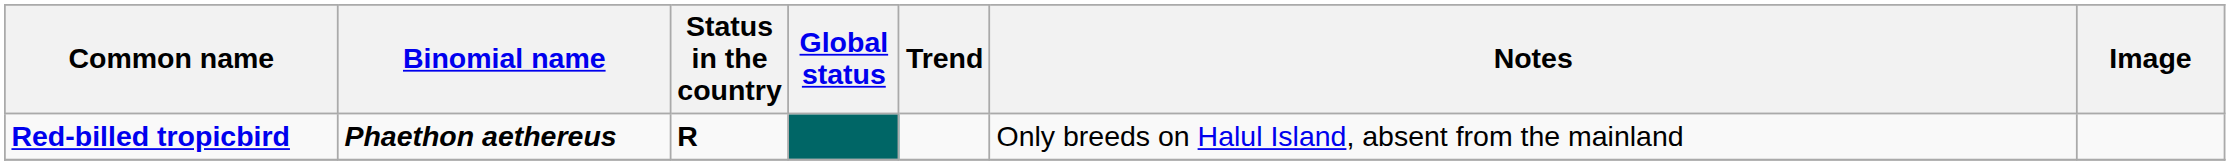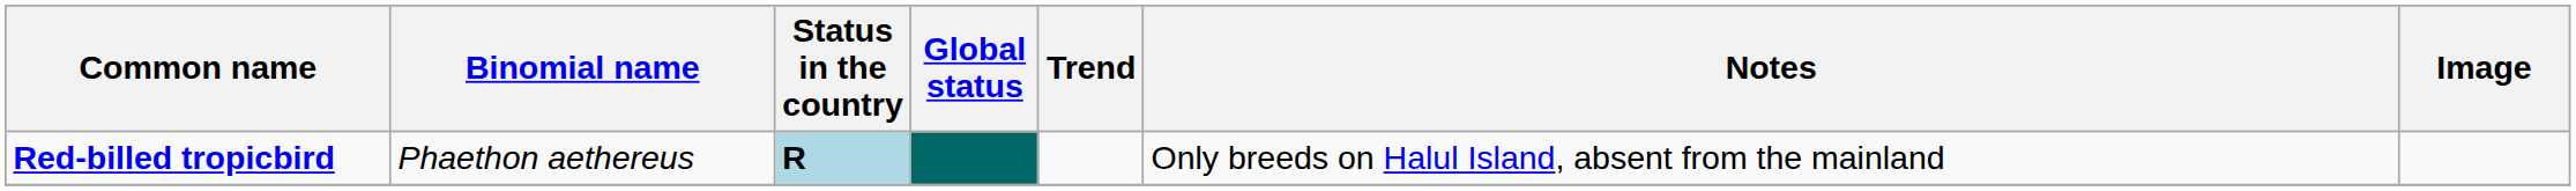Red-billed tropicbird | Binomial name: bold -> normal
Red-billed tropicbird | Status in the country: no background -> lightblue background
